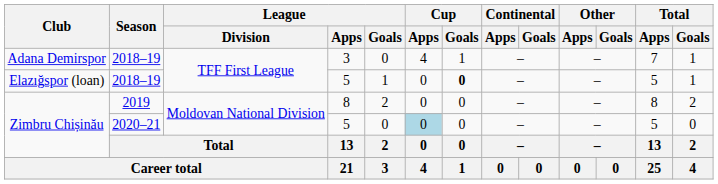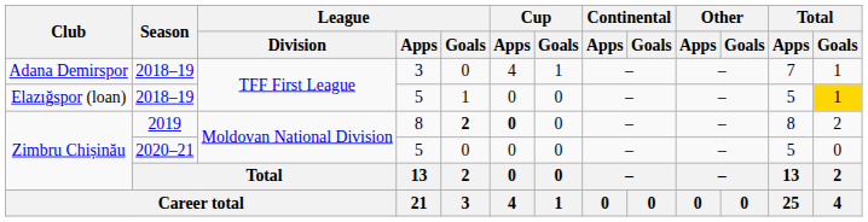Elazığspor (loan) | Cup / Goals: bold -> normal
Elazığspor (loan) | Total / Goals: no background -> gold background
Zimbru Chișinău / 2019 | League / Goals: normal -> bold
Zimbru Chișinău / 2019 | Cup / Apps: normal -> bold
Zimbru Chișinău / 2020–21 | Cup / Apps: lightblue background -> no background
